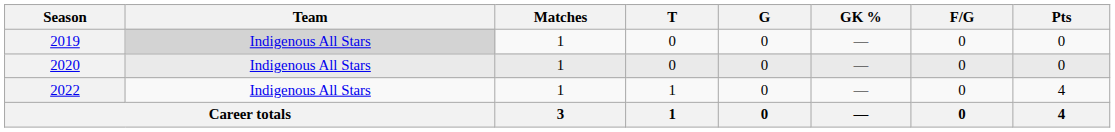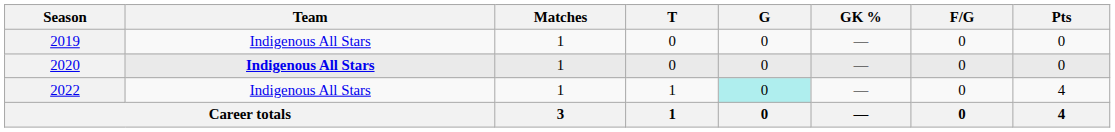row 2 | Team: lightgrey background -> no background
row 3 | Team: normal -> bold
row 4 | G: no background -> paleturquoise background
